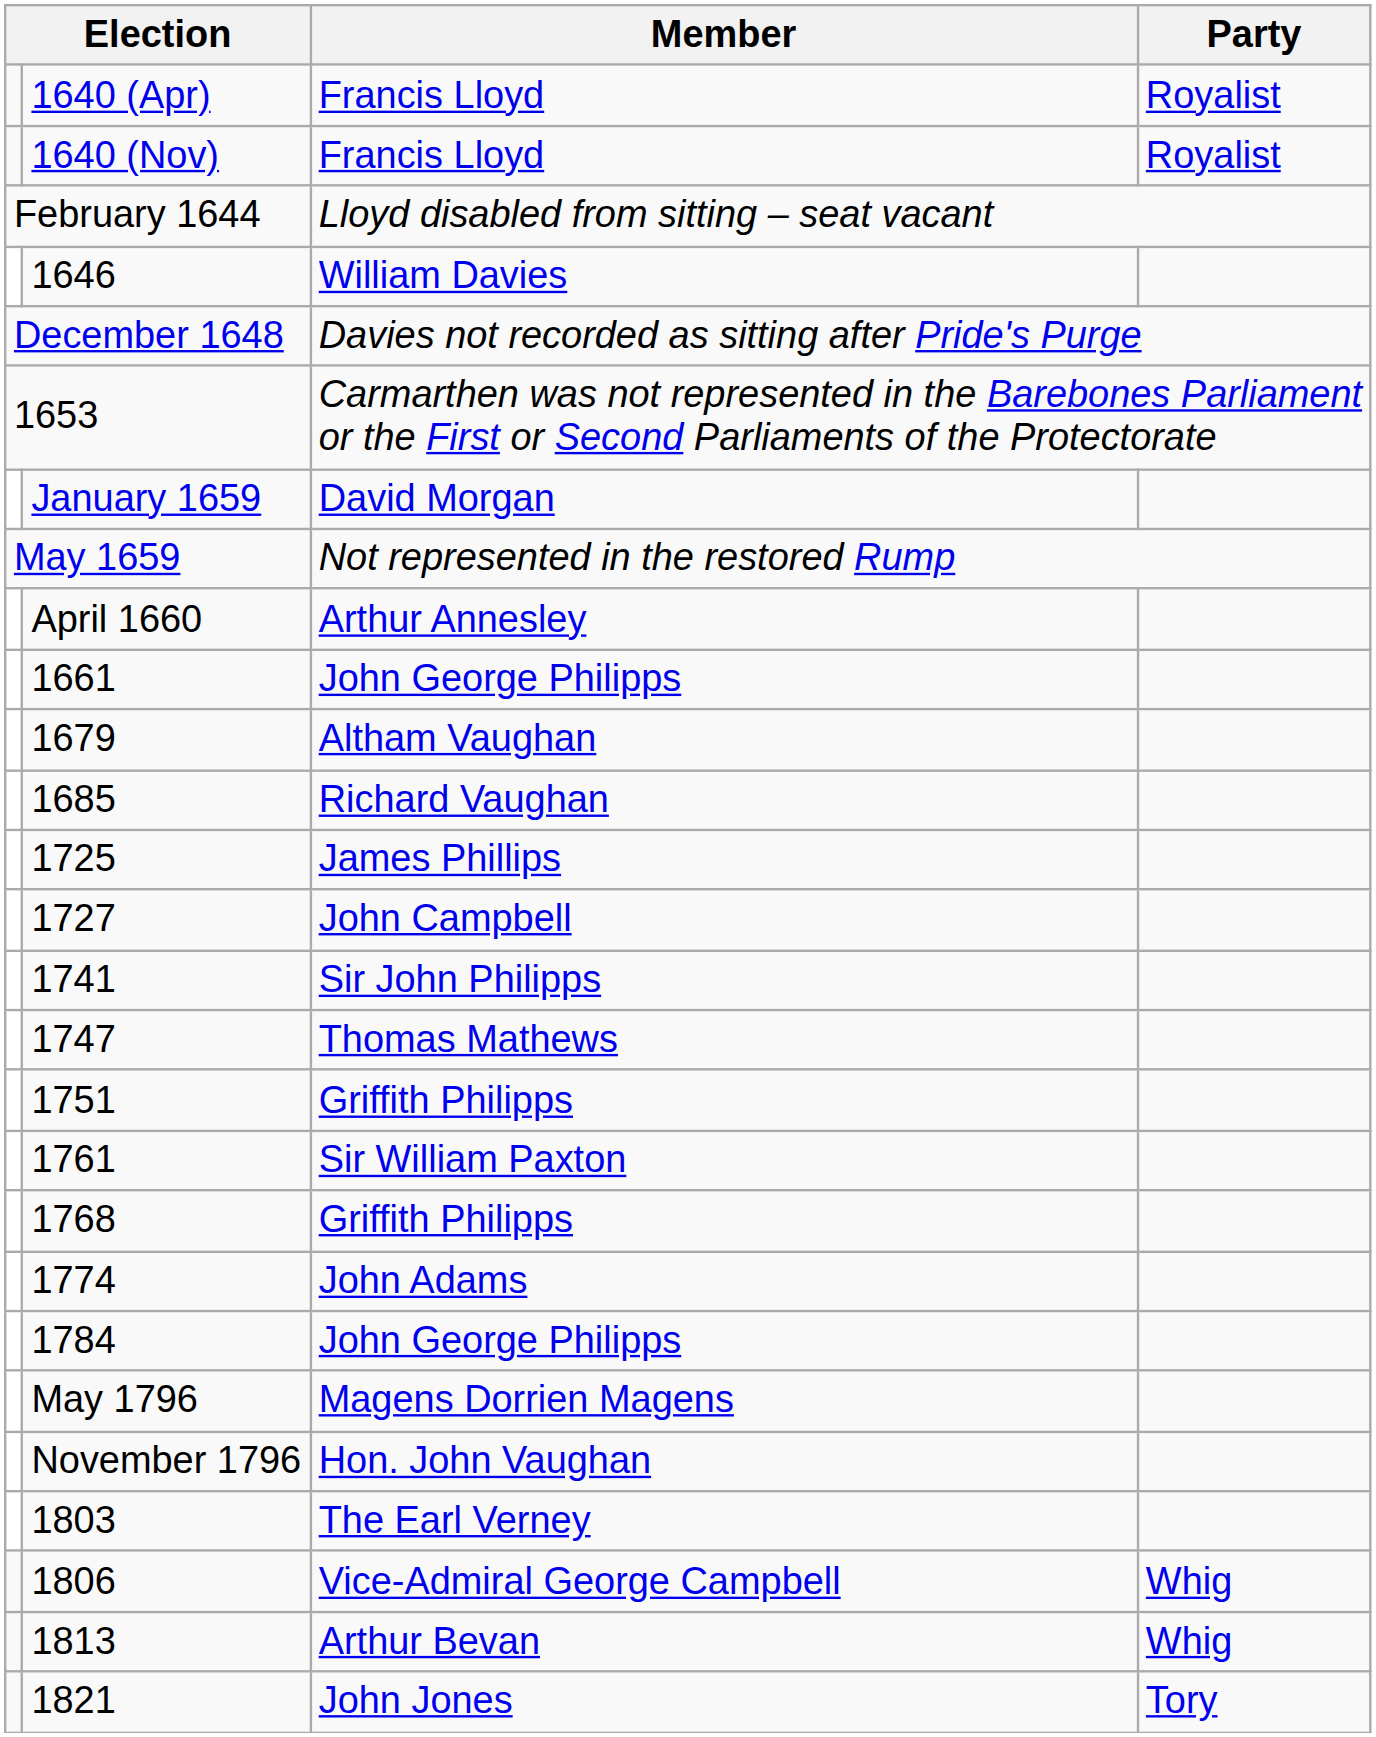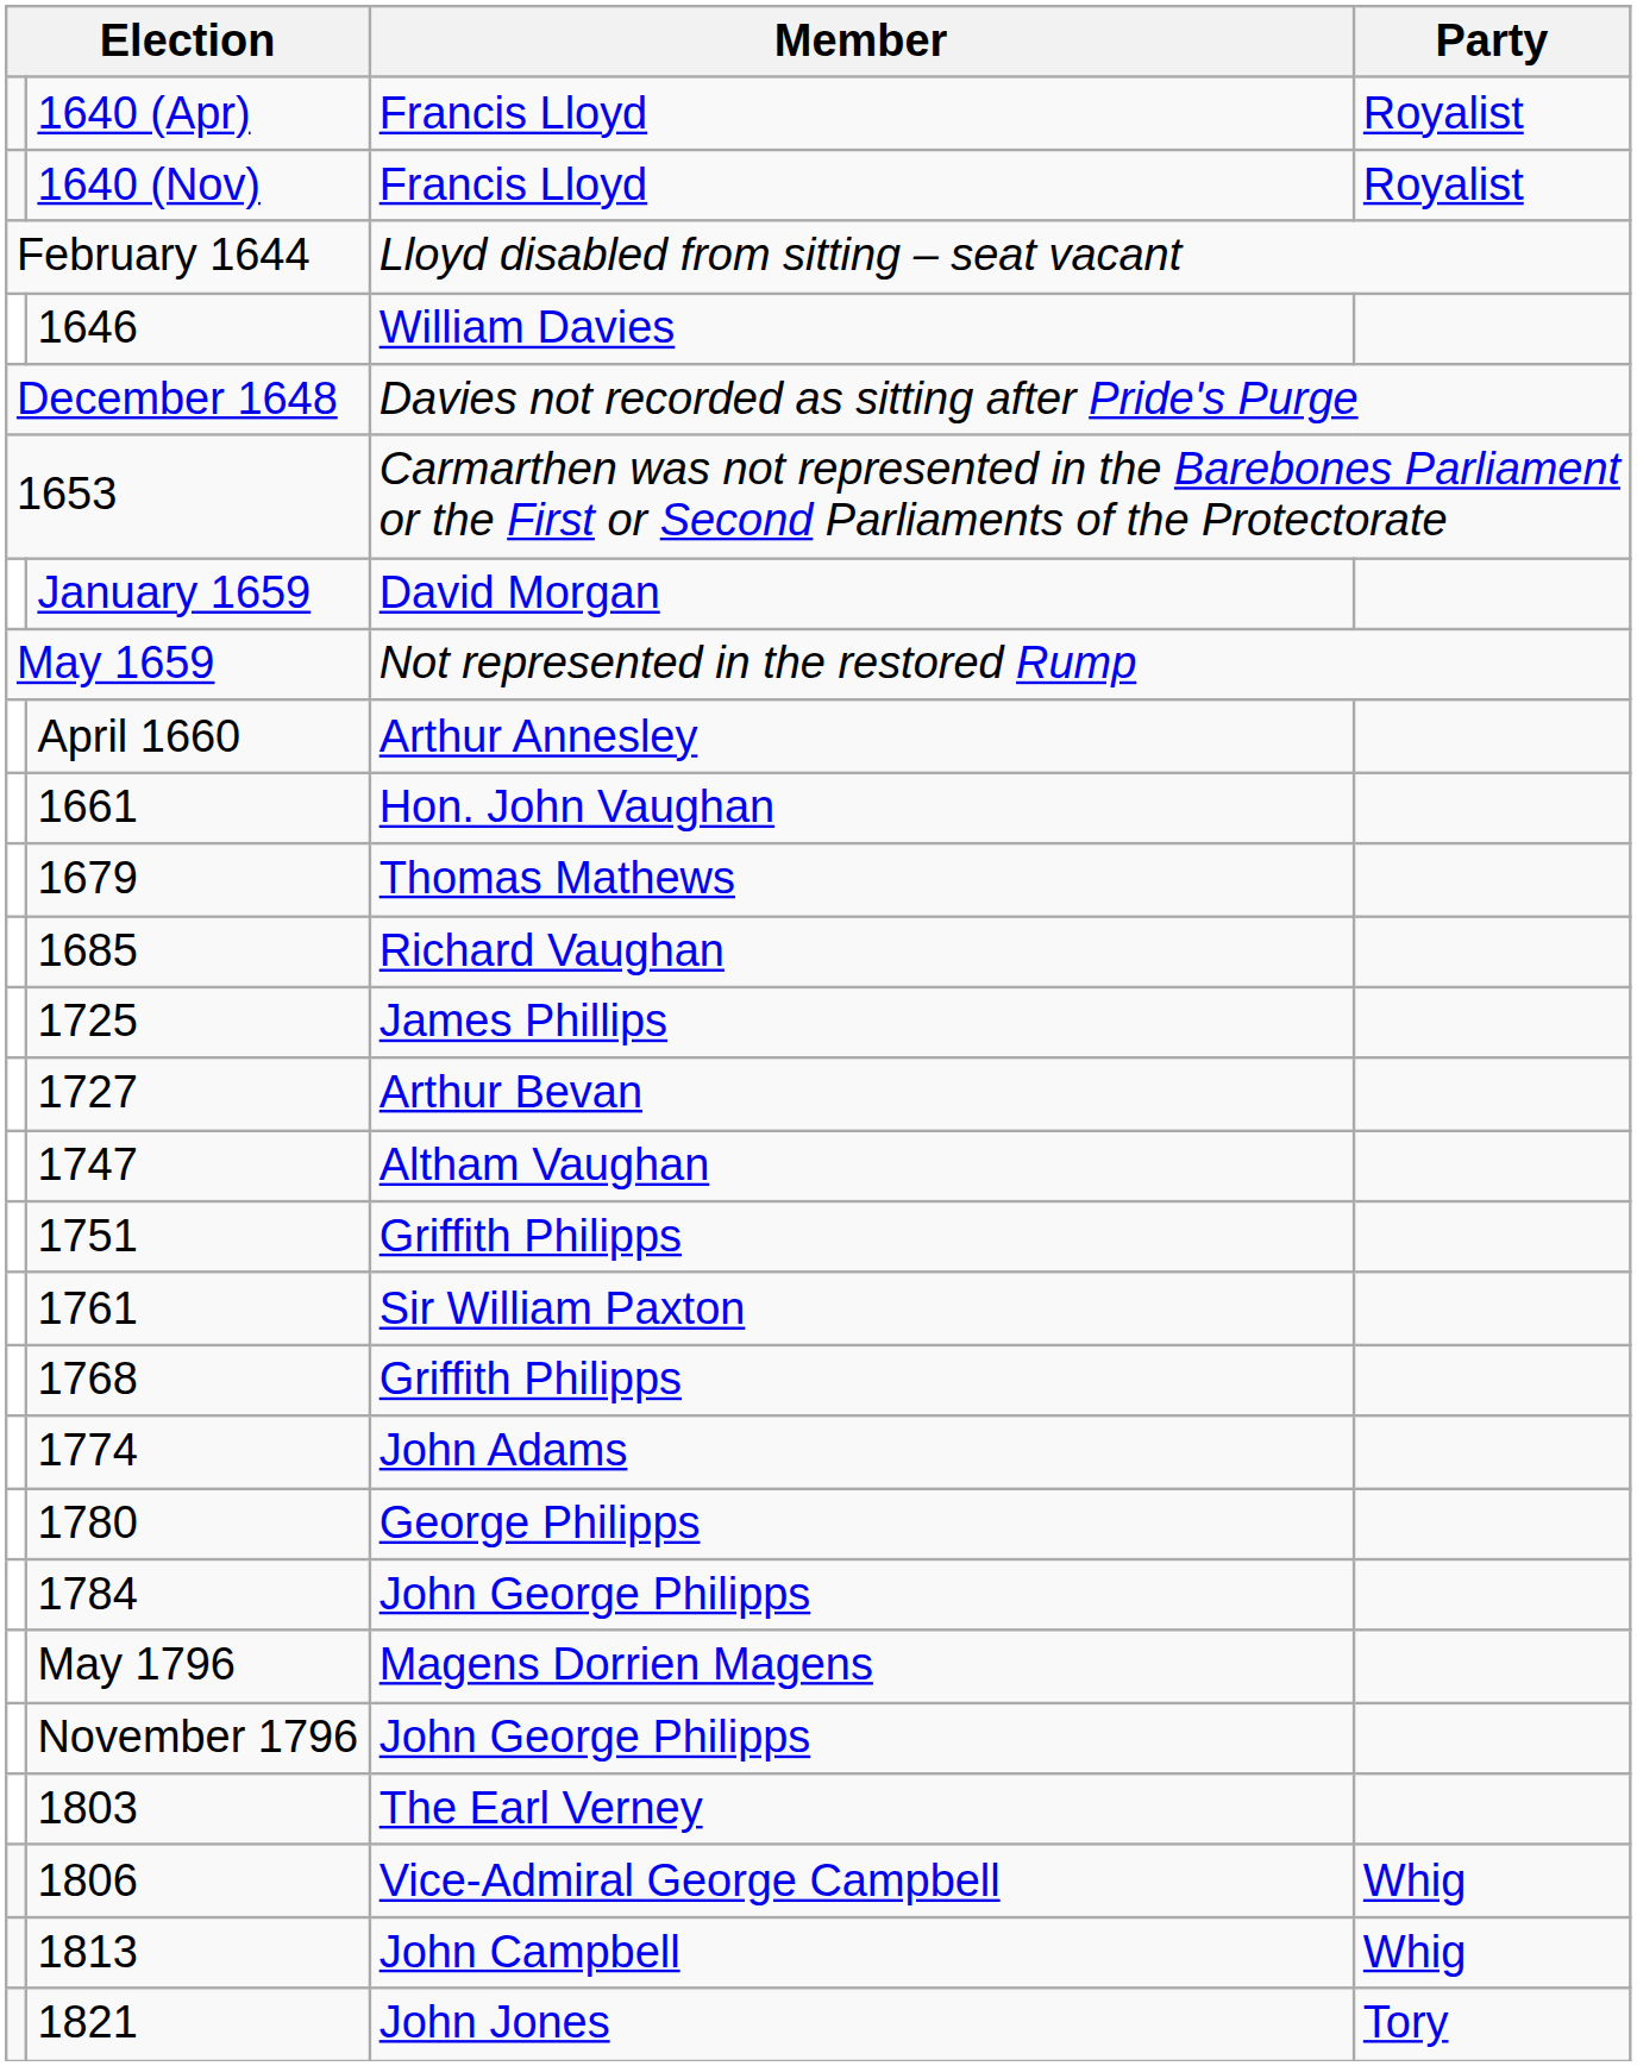1661 | Member: John George Philipps -> Hon. John Vaughan
1679 | Member: Altham Vaughan -> Thomas Mathews
1727 | Member: John Campbell -> Arthur Bevan
- row: 1741 | Sir John Philipps
1747 | Member: Thomas Mathews -> Altham Vaughan
+ row: 1780 | George Philipps
November 1796 | Member: Hon. John Vaughan -> John George Philipps
1813 | Member: Arthur Bevan -> John Campbell
